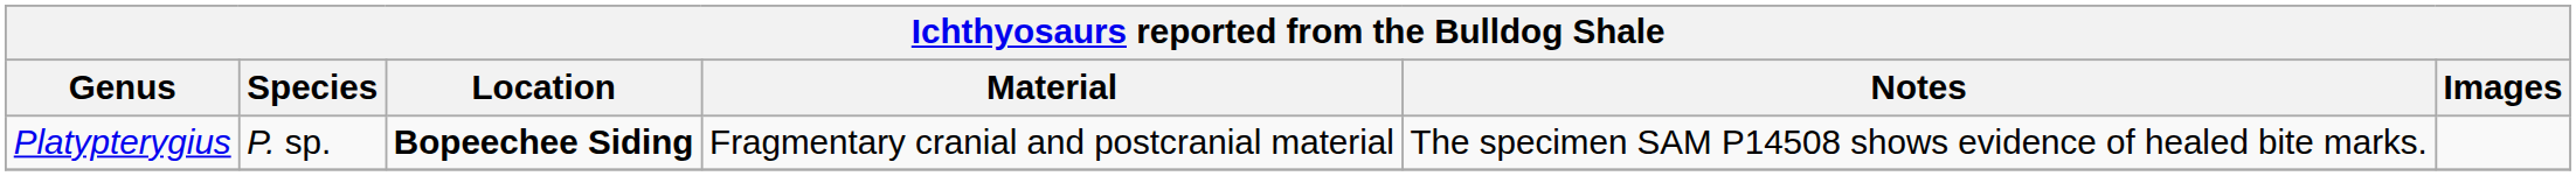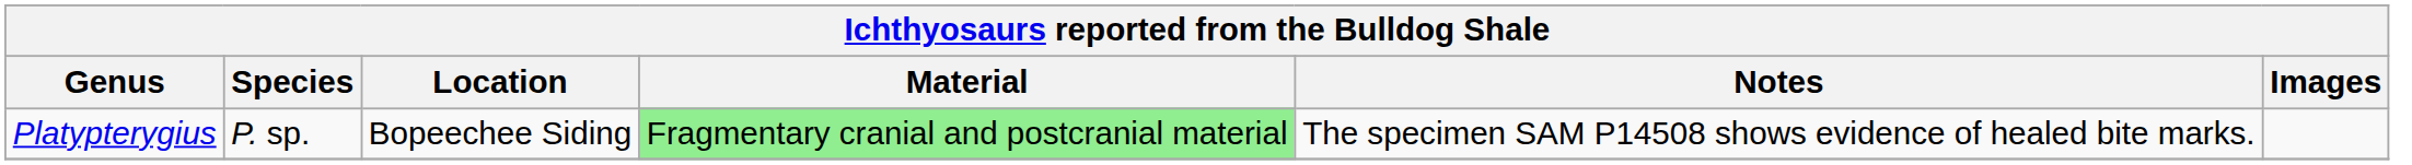Platypterygius | Location: bold -> normal
Platypterygius | Material: no background -> lightgreen background
